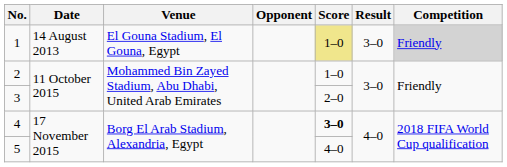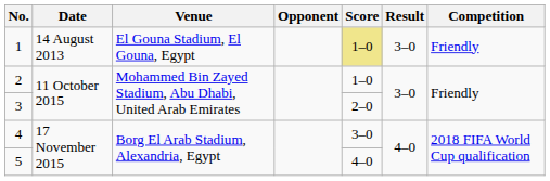1 | Competition: lightgrey background -> no background
4 | Score: bold -> normal
